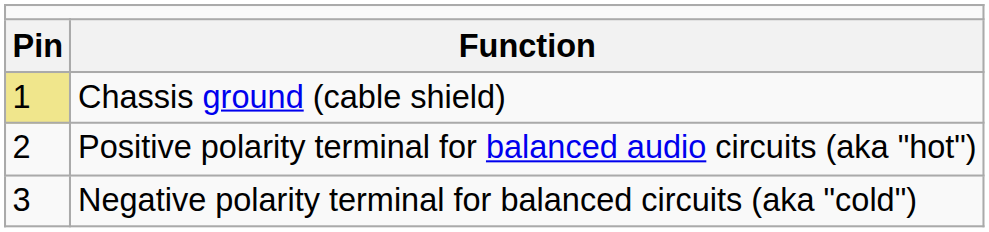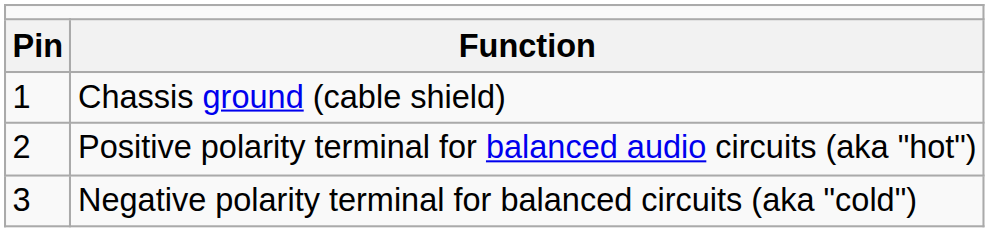Chassis ground (cable shield) | column 1: khaki background -> no background
